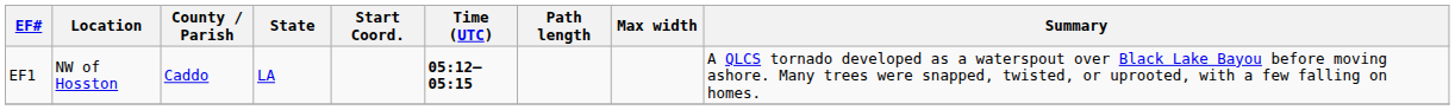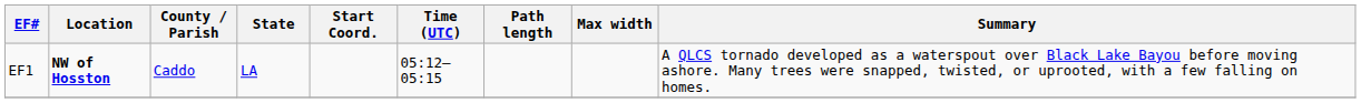EF1 | Location: normal -> bold
EF1 | Time (UTC): bold -> normal
